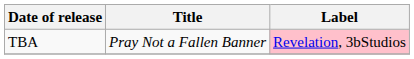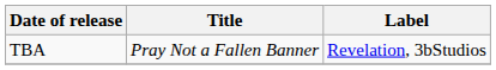TBA | Label: pink background -> no background
